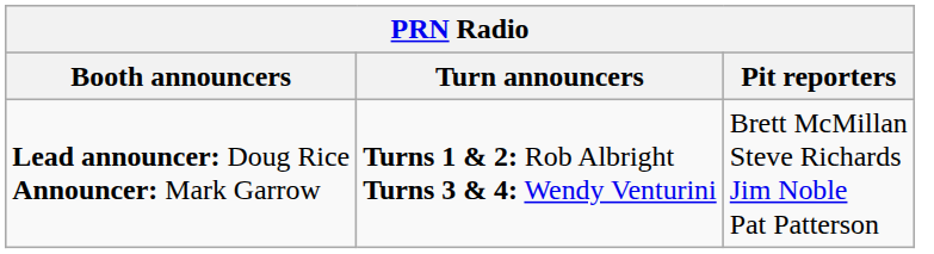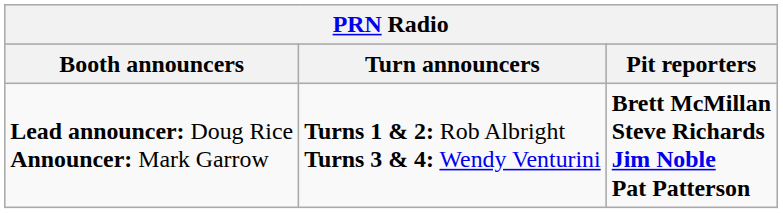Lead announcer: Doug Rice Announcer: Mark Garrow | Pit reporters: normal -> bold
